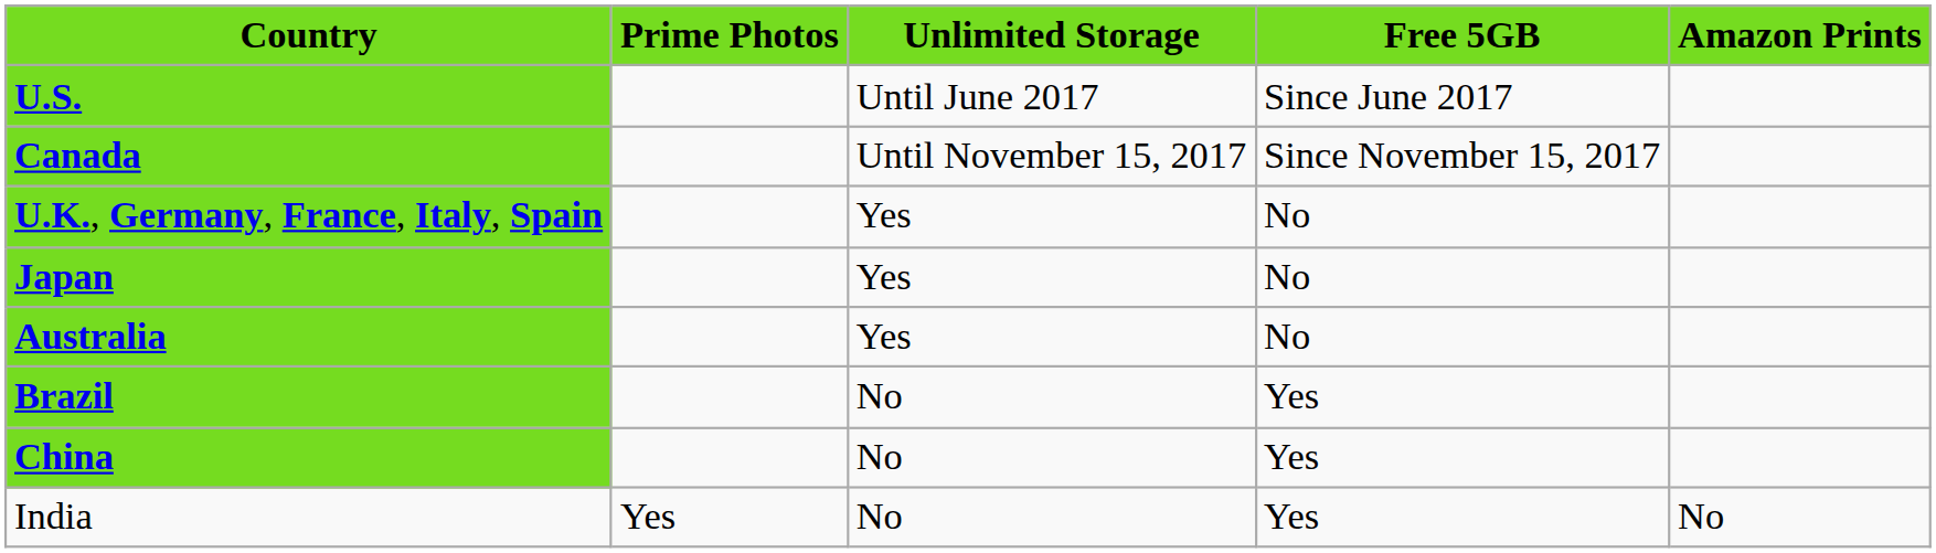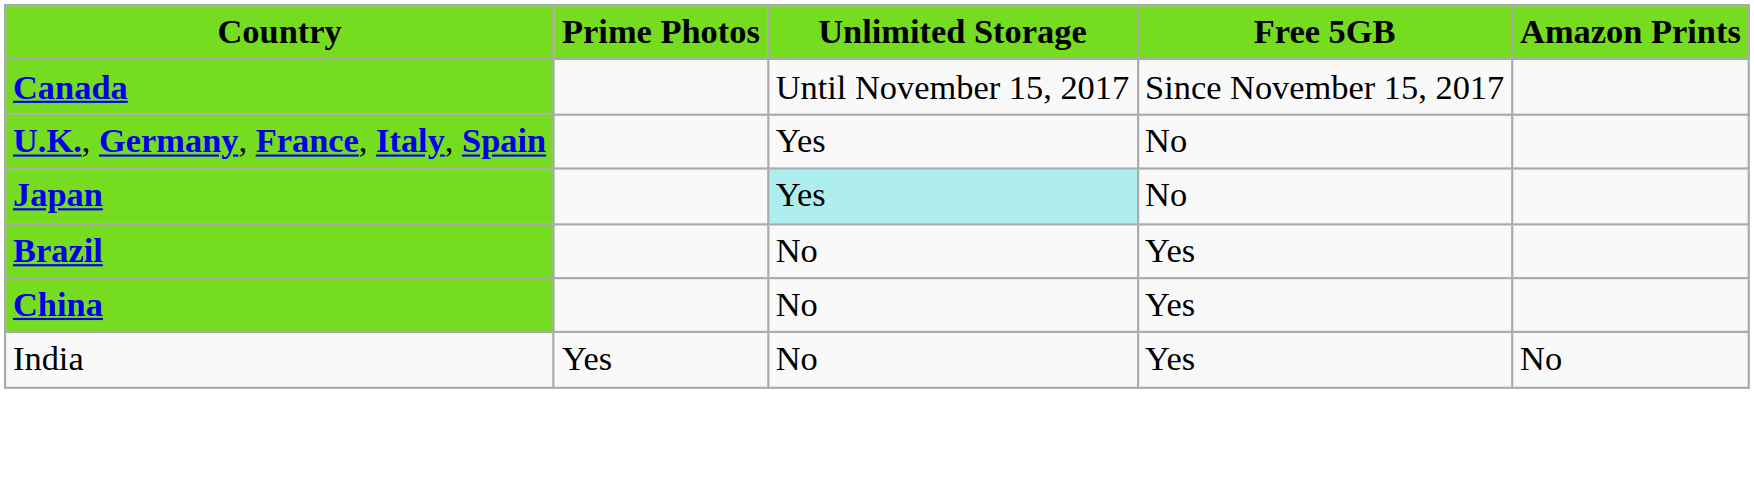- row: U.S. | Until June 2017 | Since June 2017
Japan | Unlimited Storage: no background -> paleturquoise background
- row: Australia | Yes | No
